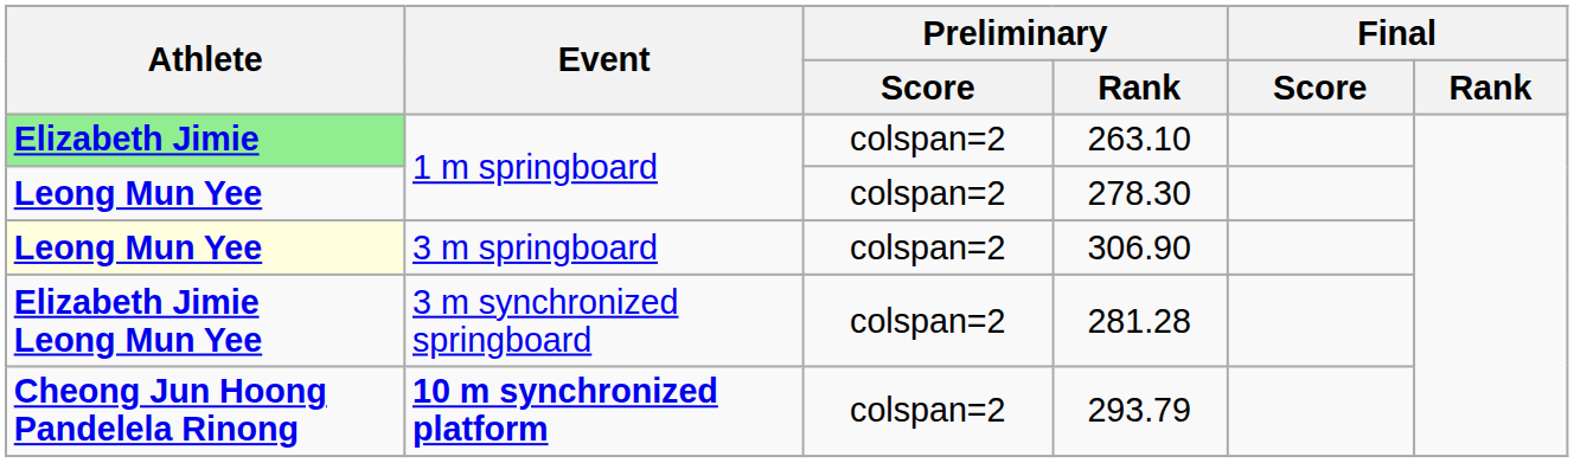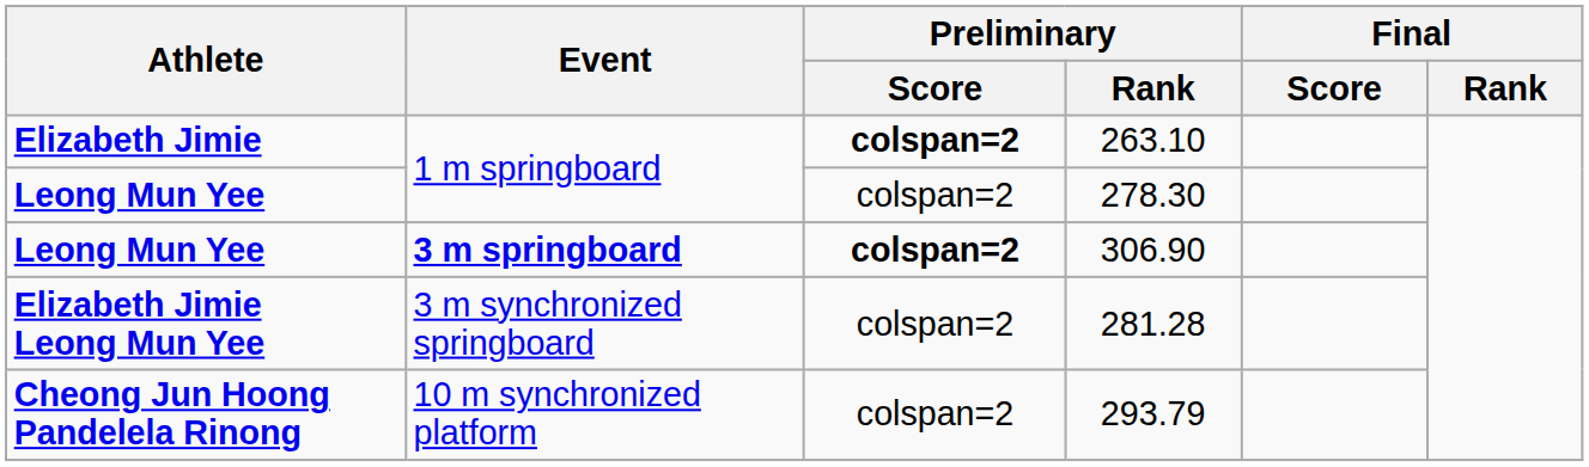263.10 | Athlete: lightgreen background -> no background
263.10 | Preliminary / Score: normal -> bold
306.90 | Athlete: lightyellow background -> no background
306.90 | Event: normal -> bold
306.90 | Preliminary / Score: normal -> bold
293.79 | Event: bold -> normal
